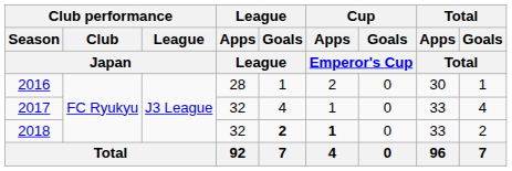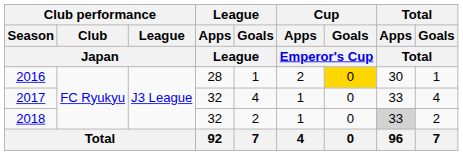2016 | Cup / Goals / Emperor's Cup: no background -> gold background
2018 | League / Goals / League: bold -> normal
2018 | Cup / Apps / Emperor's Cup: bold -> normal
2018 | Total / Apps / Total: no background -> lightgrey background
